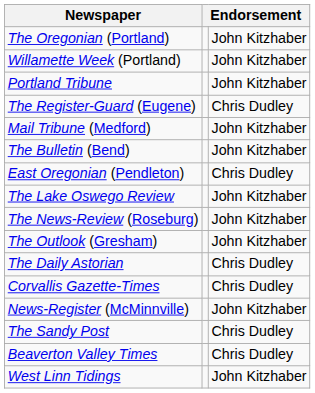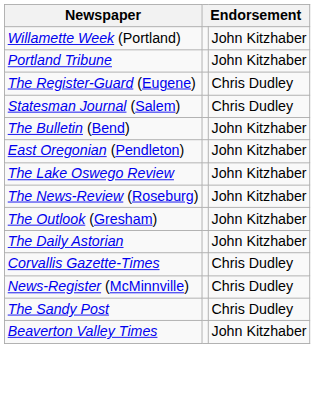- row: The Oregonian (Portland) | John Kitzhaber
+ row: Statesman Journal (Salem) | Chris Dudley
- row: Mail Tribune (Medford) | John Kitzhaber
East Oregonian (Pendleton) | column 3: Chris Dudley -> John Kitzhaber
The Daily Astorian | column 3: Chris Dudley -> John Kitzhaber
News-Register (McMinnville) | column 3: John Kitzhaber -> Chris Dudley
Beaverton Valley Times | column 3: Chris Dudley -> John Kitzhaber
- row: West Linn Tidings | John Kitzhaber
